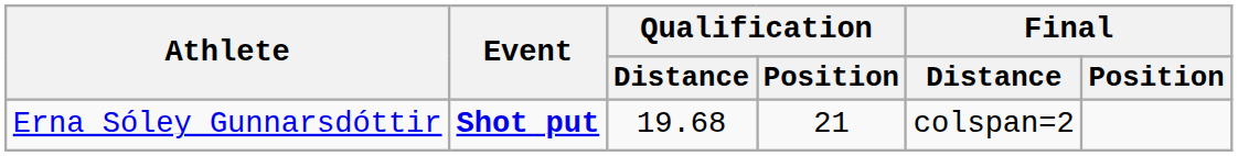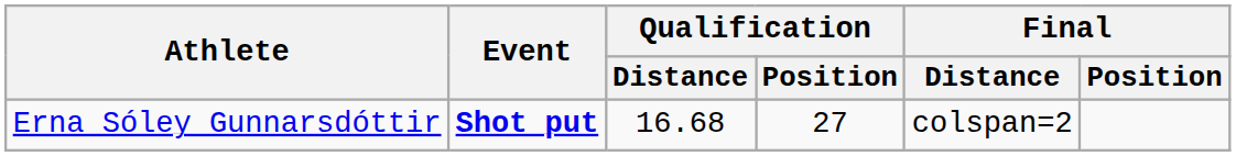Erna Sóley Gunnarsdóttir | Qualification / Distance: 19.68 -> 16.68
Erna Sóley Gunnarsdóttir | Qualification / Position: 21 -> 27
